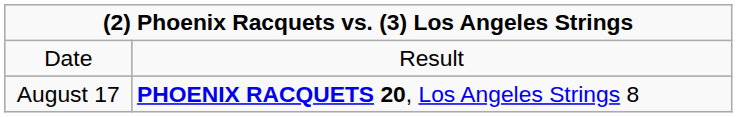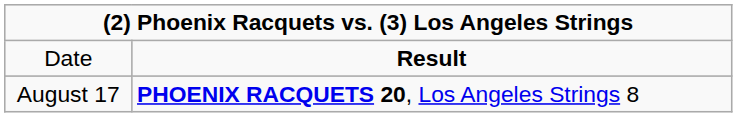Date | column 2: normal -> bold
